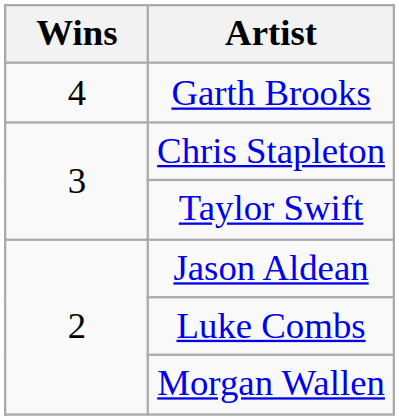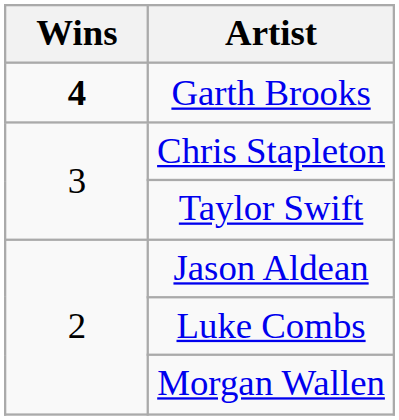Garth Brooks | Wins: normal -> bold
